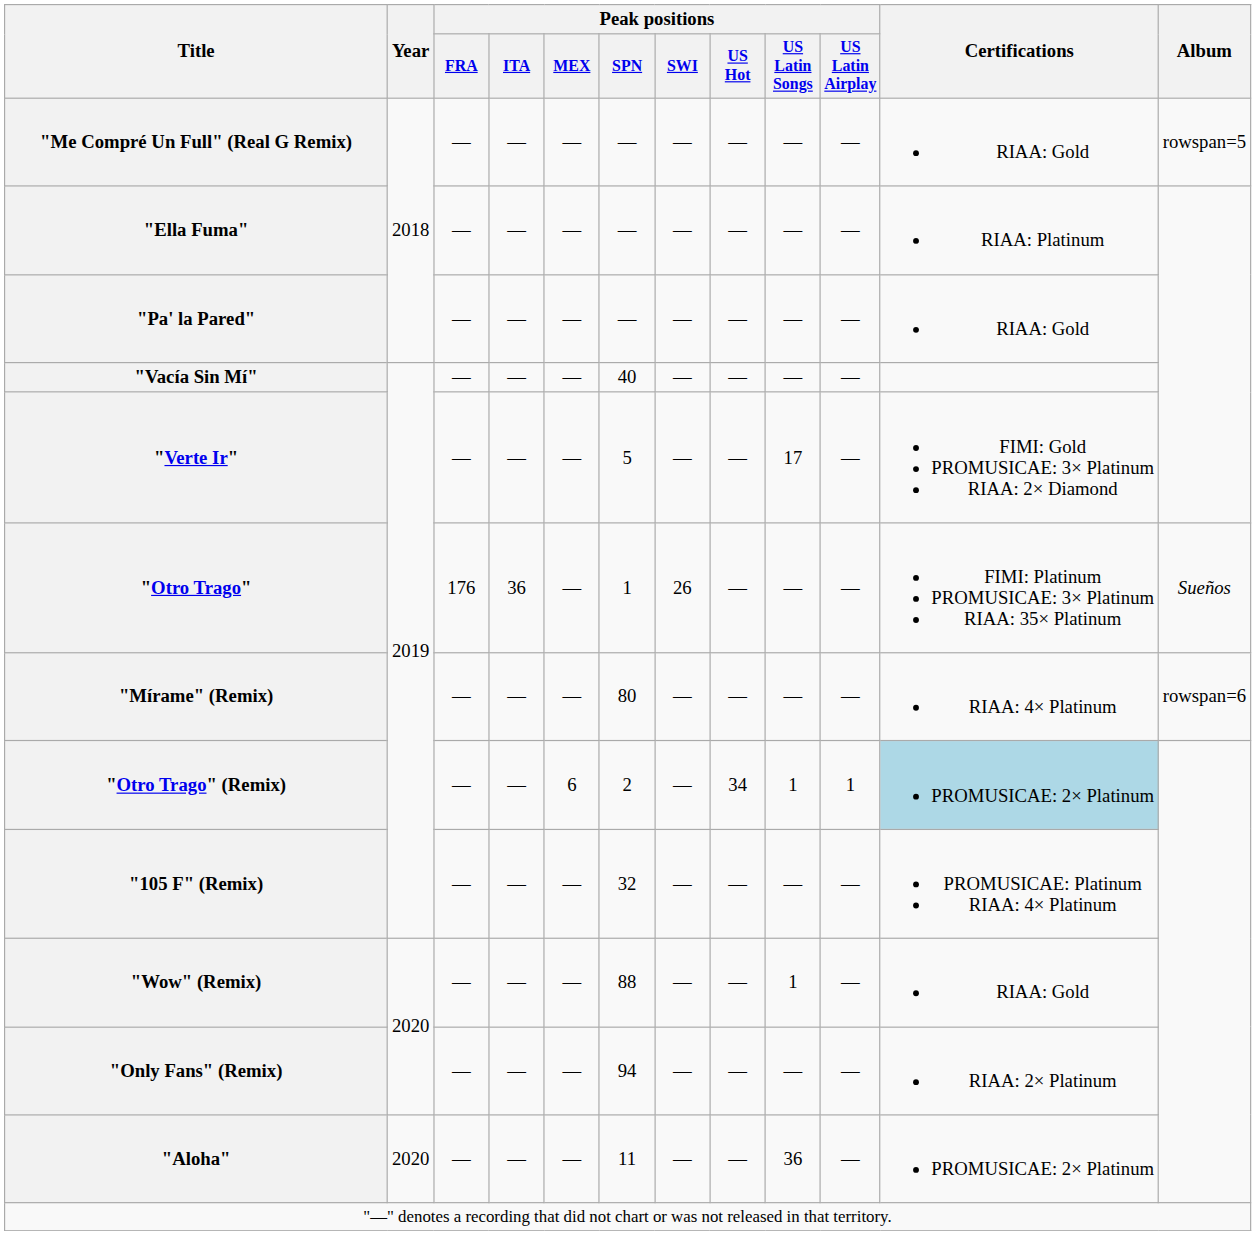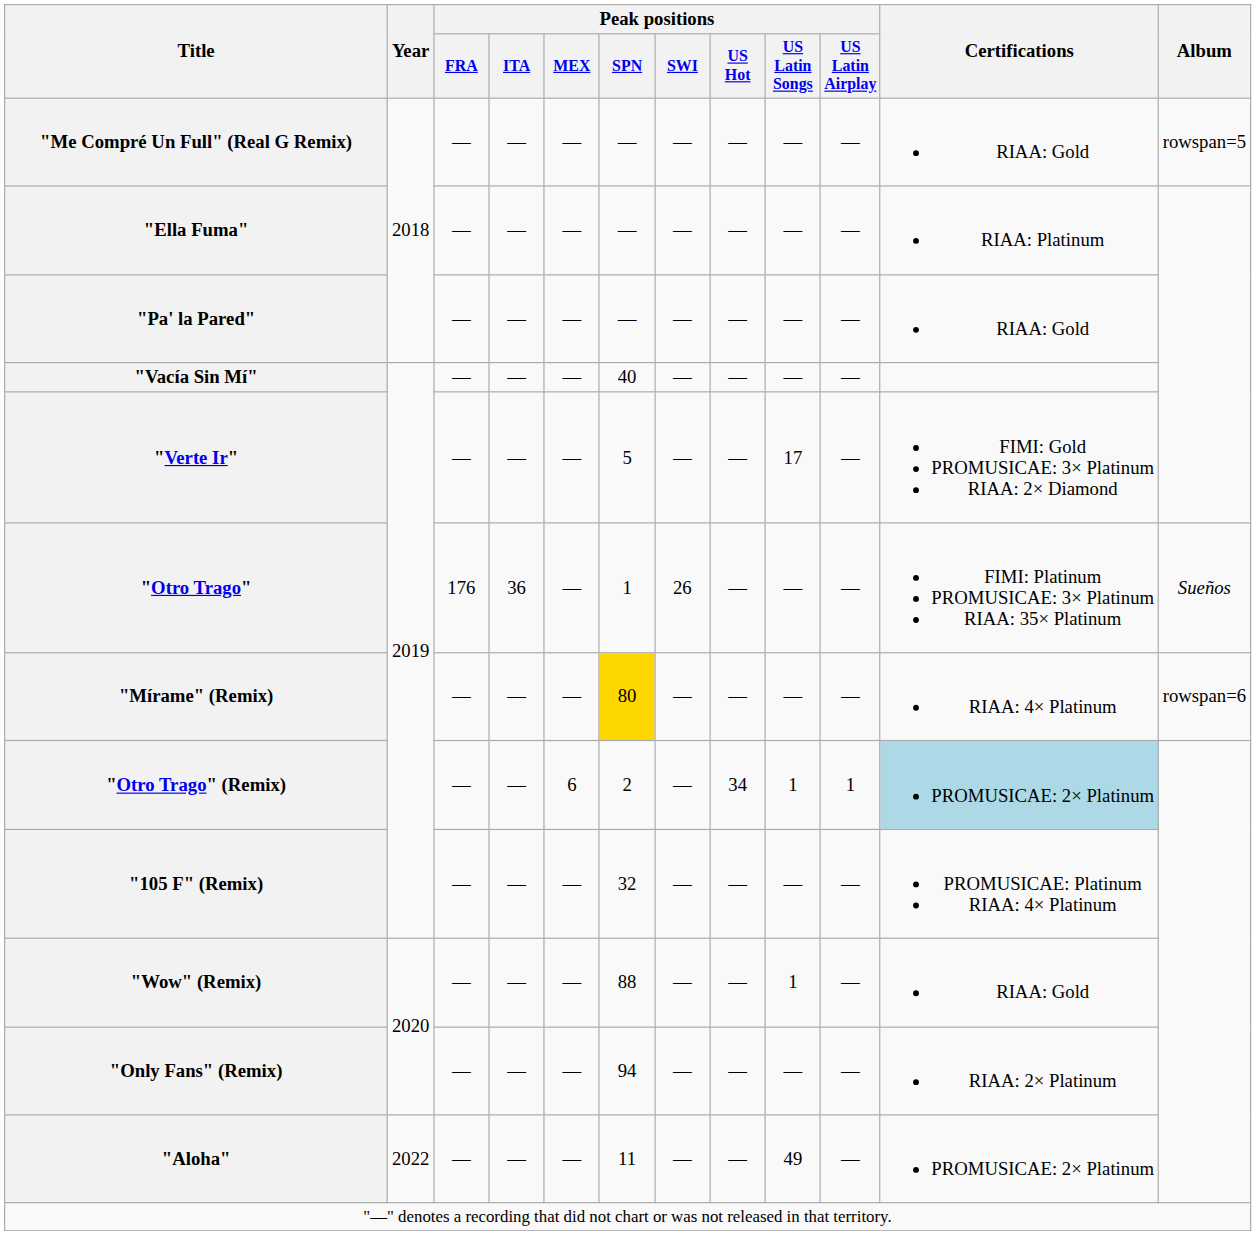"Mírame" (Remix) | Peak positions / SPN: no background -> gold background
"Aloha" | Year: 2020 -> 2022
"Aloha" | Peak positions / US Latin Songs: 36 -> 49
